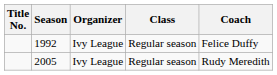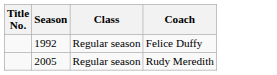- column: Organizer | Ivy League | Ivy League
